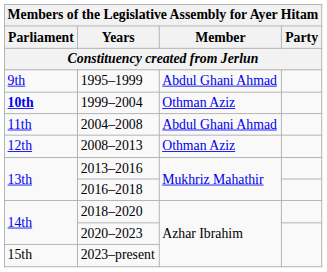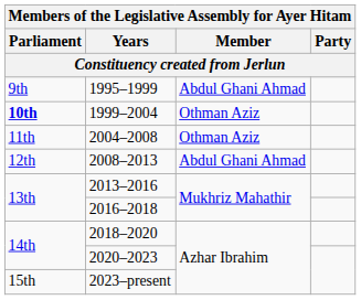2004–2008 | Member: Abdul Ghani Ahmad -> Othman Aziz
2008–2013 | Member: Othman Aziz -> Abdul Ghani Ahmad
